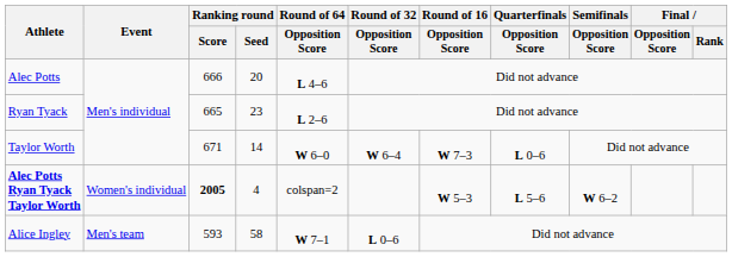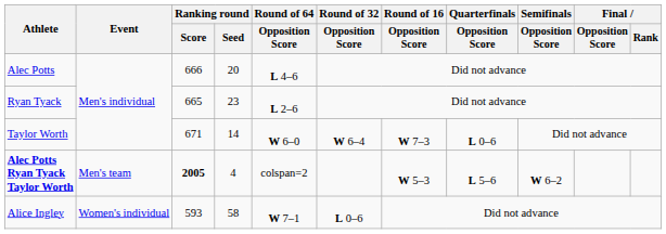Alec Potts Ryan Tyack Taylor Worth | Event: Women's individual -> Men's team
Alice Ingley | Event: Men's team -> Women's individual
